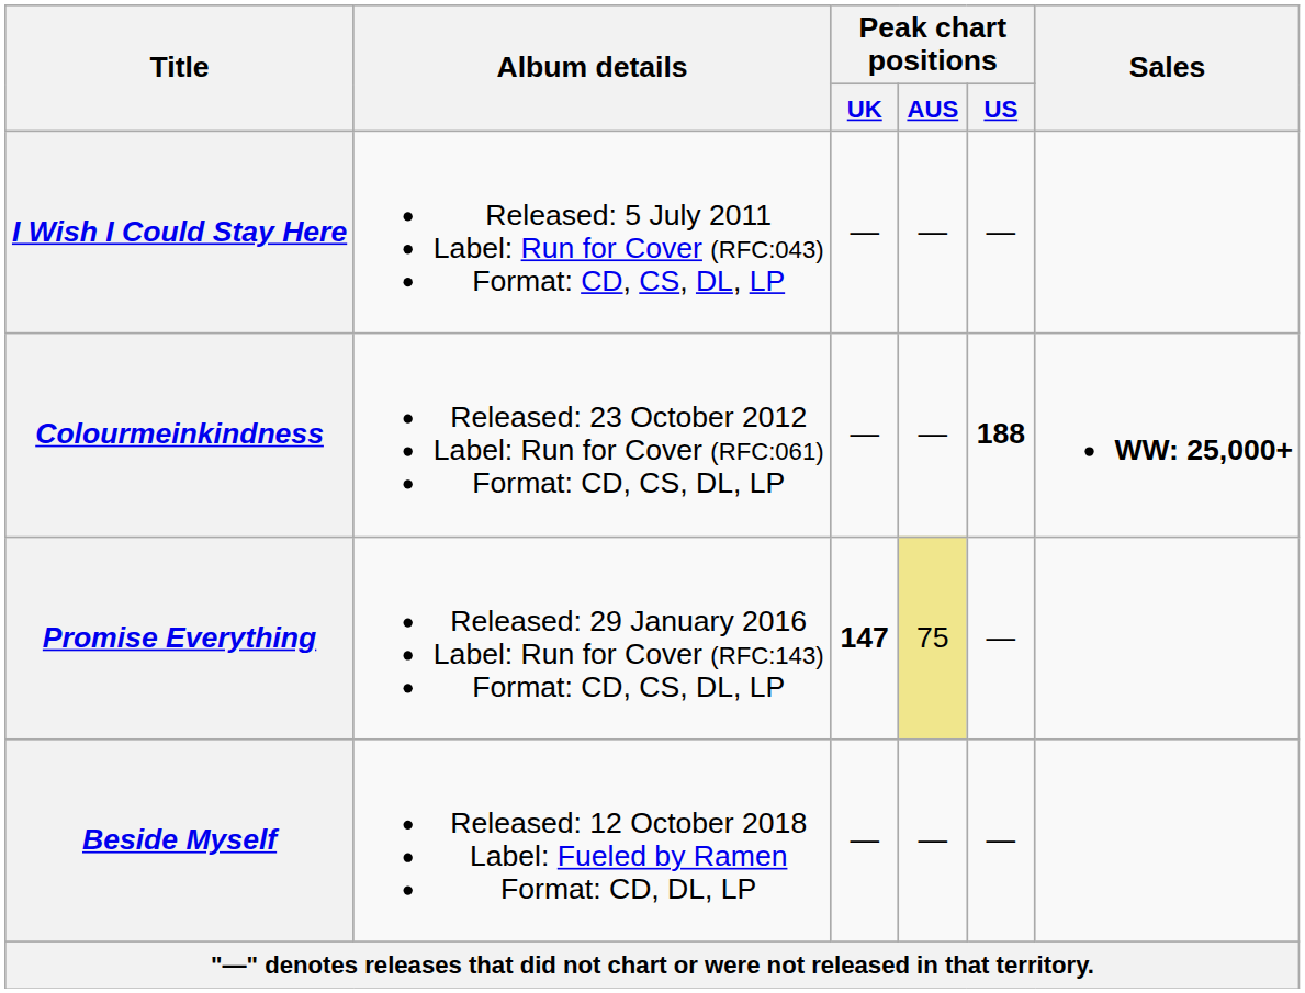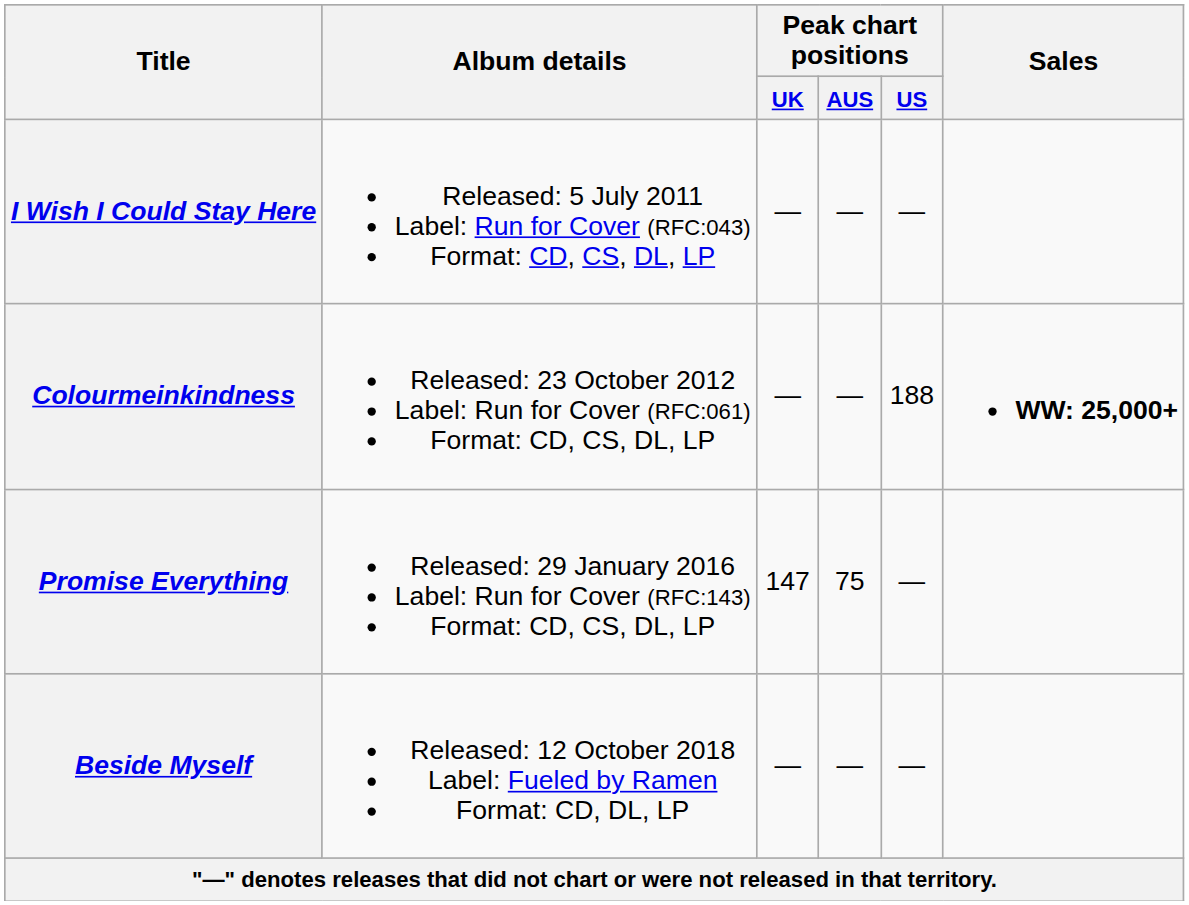Colourmeinkindness | Peak chart positions / US: bold -> normal
Promise Everything | Peak chart positions / UK: bold -> normal
Promise Everything | Peak chart positions / AUS: khaki background -> no background
